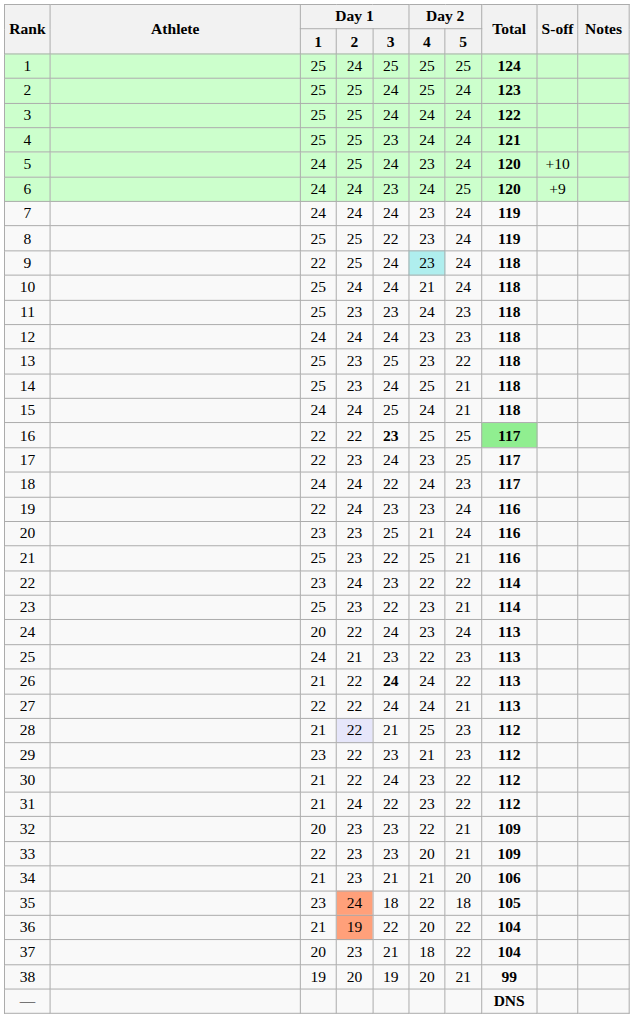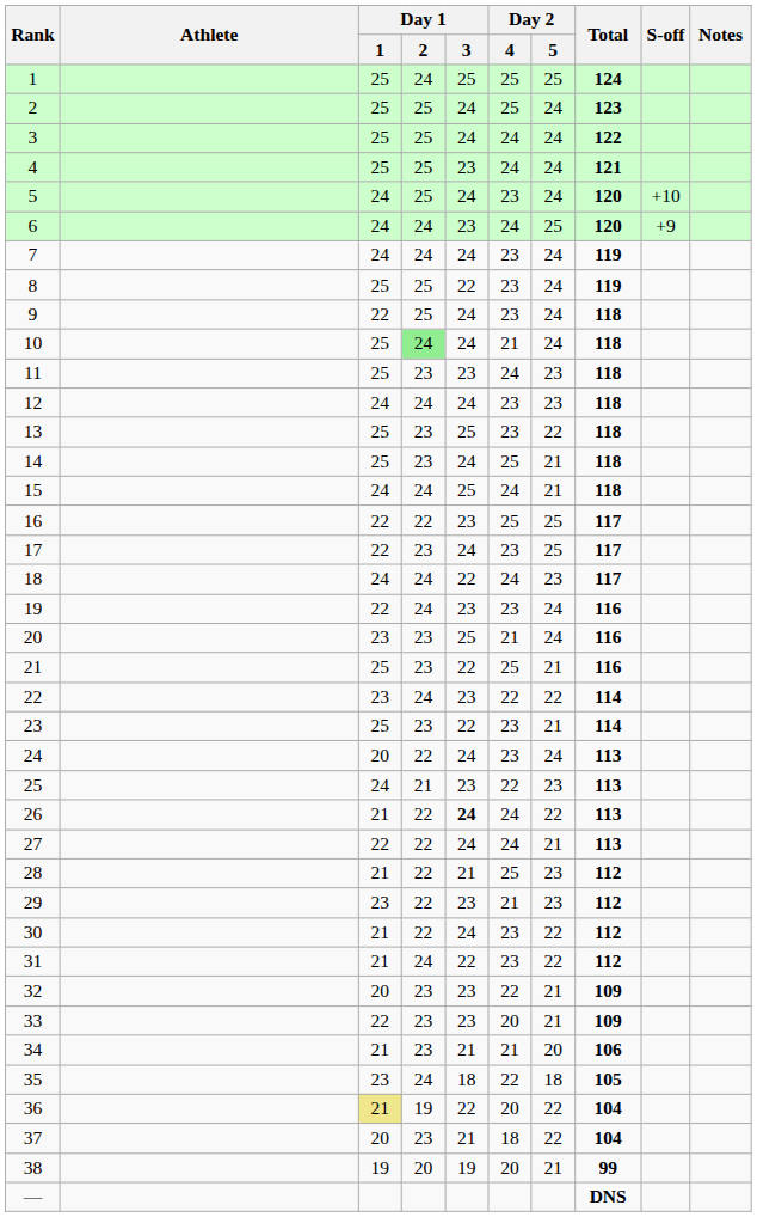9 | Day 2 / 4: paleturquoise background -> no background
10 | Day 1 / 2: no background -> lightgreen background
16 | Day 1 / 3: bold -> normal
16 | Total: lightgreen background -> no background
28 | Day 1 / 2: lavender background -> no background
35 | Day 1 / 2: lightsalmon background -> no background
36 | Day 1 / 1: no background -> khaki background
36 | Day 1 / 2: lightsalmon background -> no background
